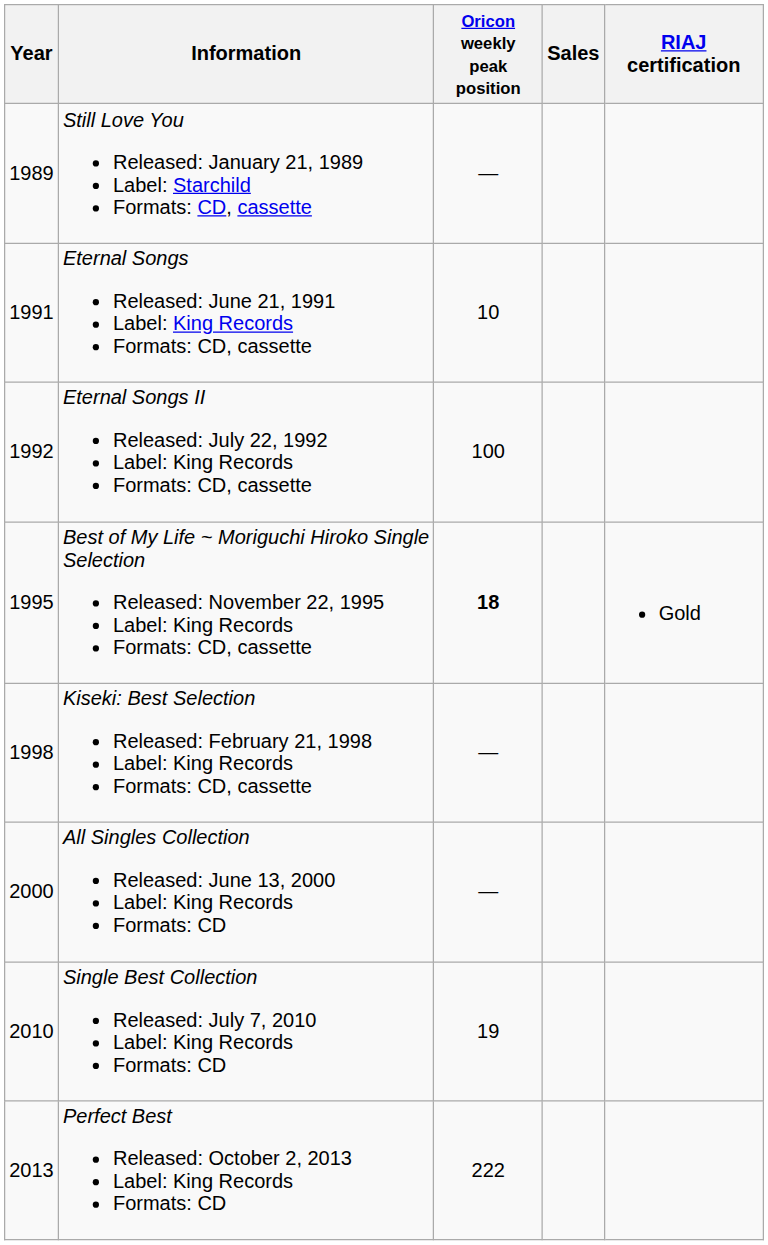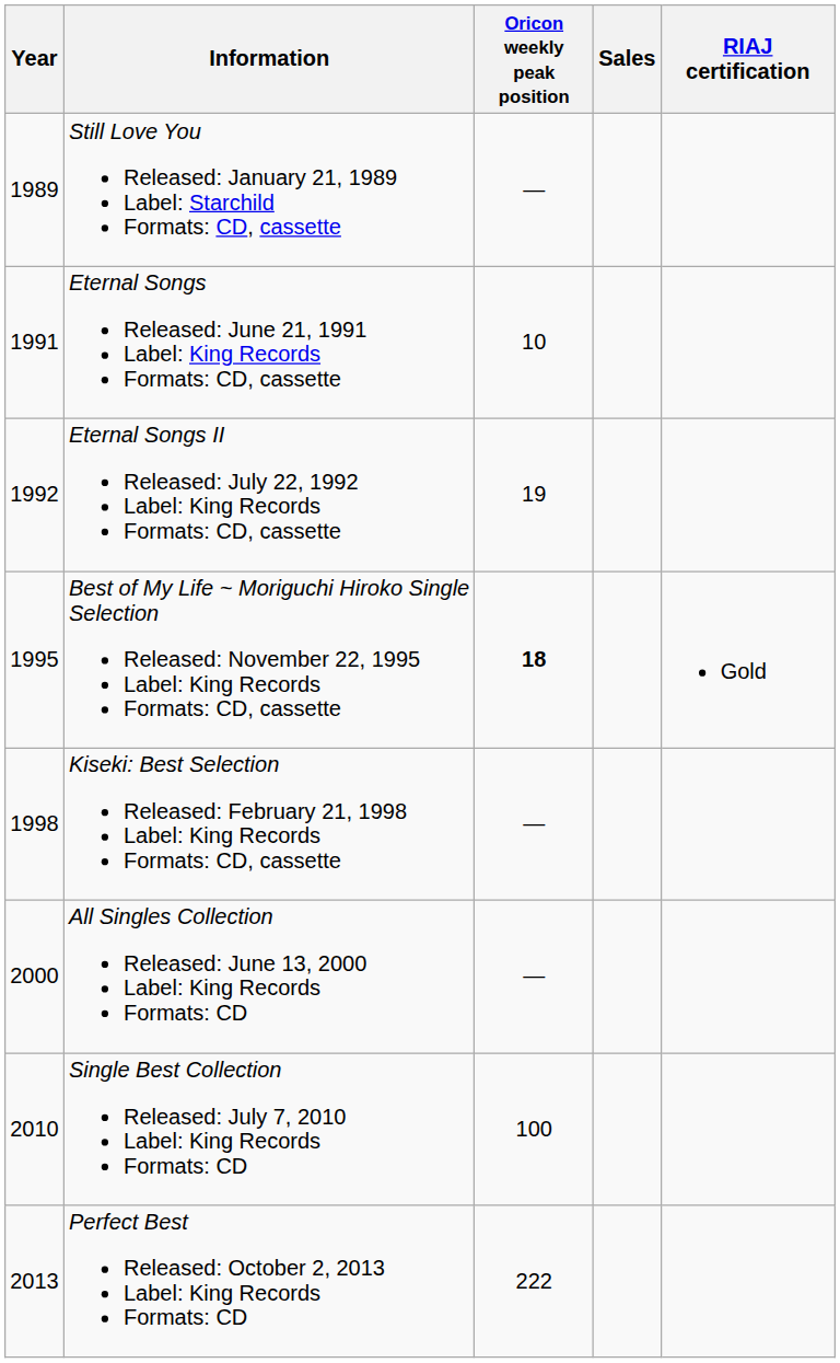row 4 | Oricon weekly peak position: 100 -> 19
row 8 | Oricon weekly peak position: 19 -> 100
